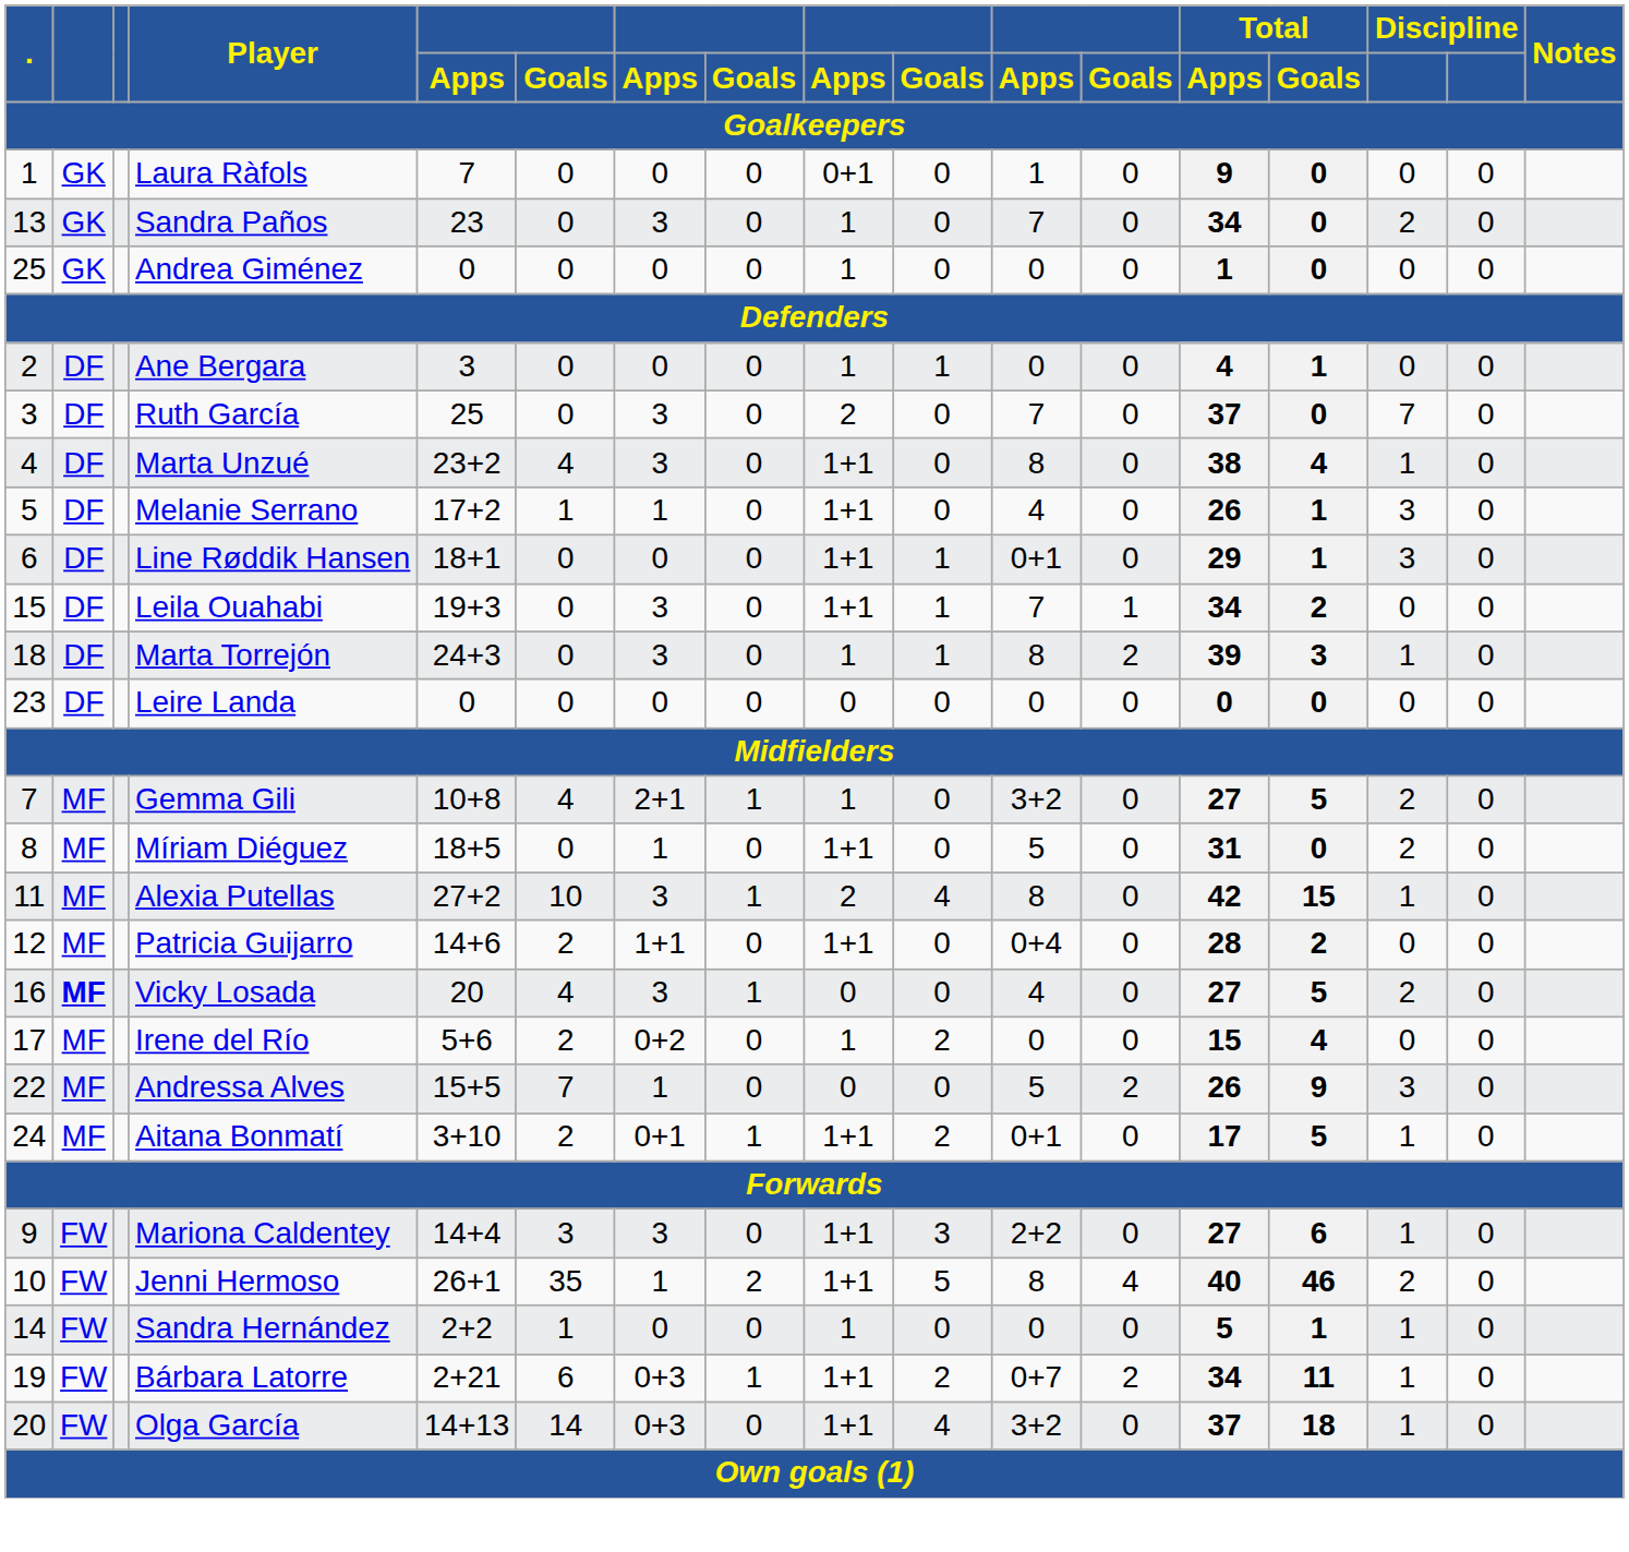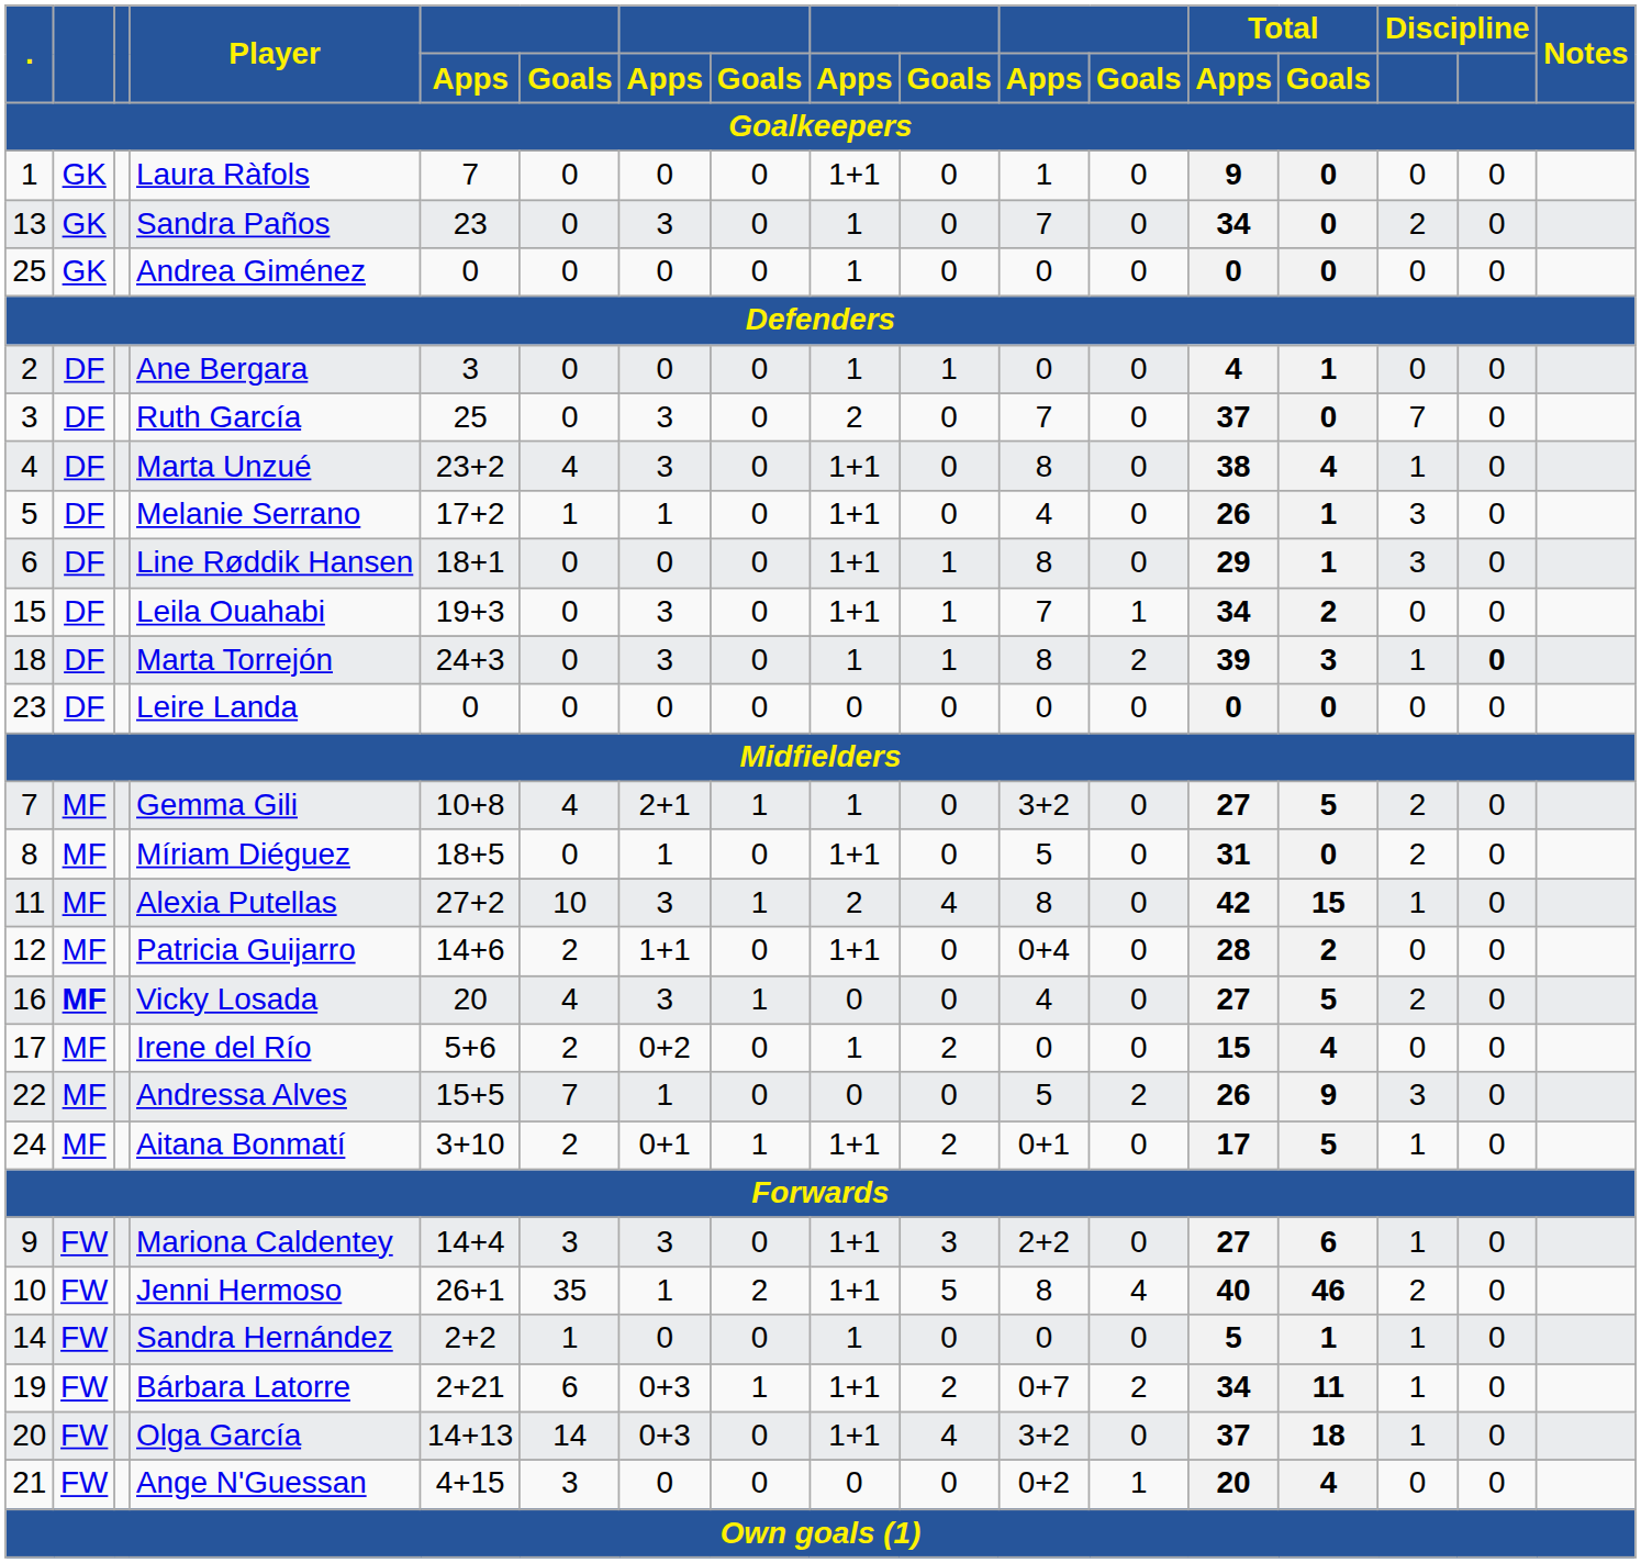Laura Ràfols | column 9: 0+1 -> 1+1
Andrea Giménez | Total / Apps: 1 -> 0
Line Røddik Hansen | column 11: 0+1 -> 8
Marta Torrejón | column 16: normal -> bold
+ row: 21 | FW | Ange N'Guessan | 4+15 | 3 | 0 | 0 | 0 | 0 | 0+2 | 1 | 20 | 4 | 0 | 0
